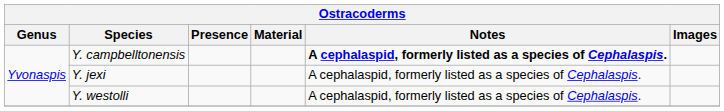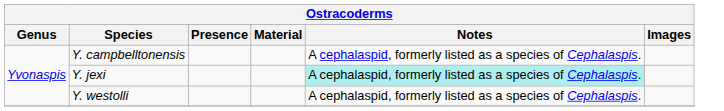Y. campbelltonensis | Notes: bold -> normal
Y. jexi | Notes: no background -> paleturquoise background
